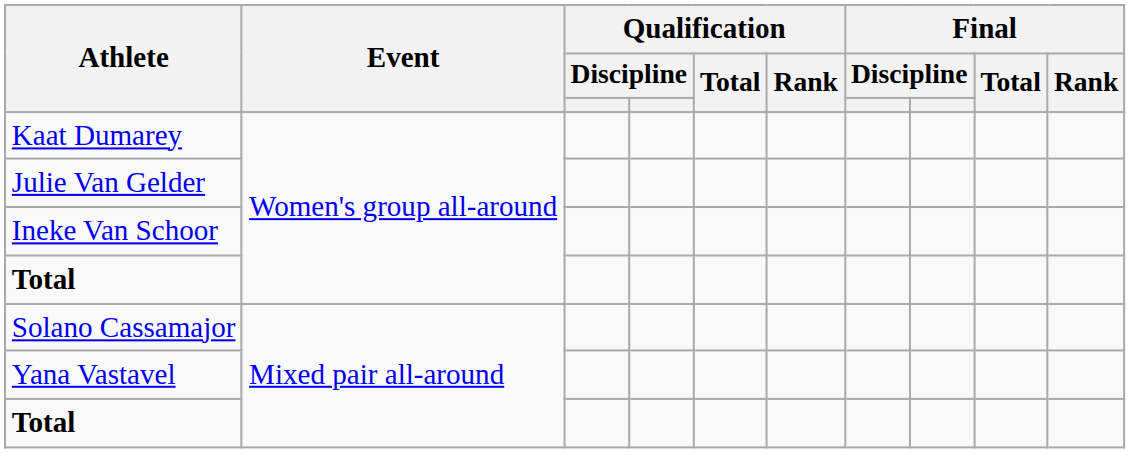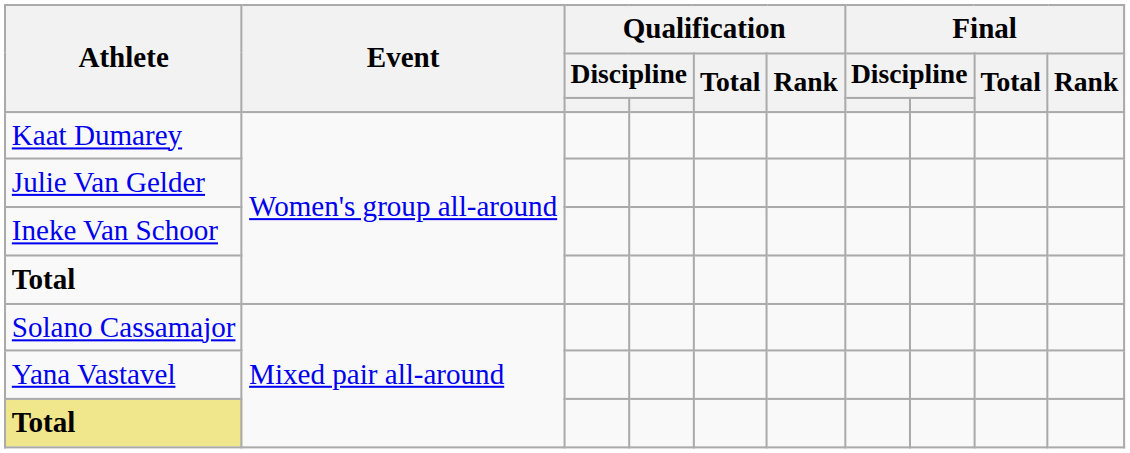row 10 | Athlete: no background -> khaki background
